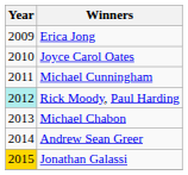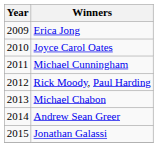Rick Moody, Paul Harding | Year: paleturquoise background -> no background
Jonathan Galassi | Year: gold background -> no background
